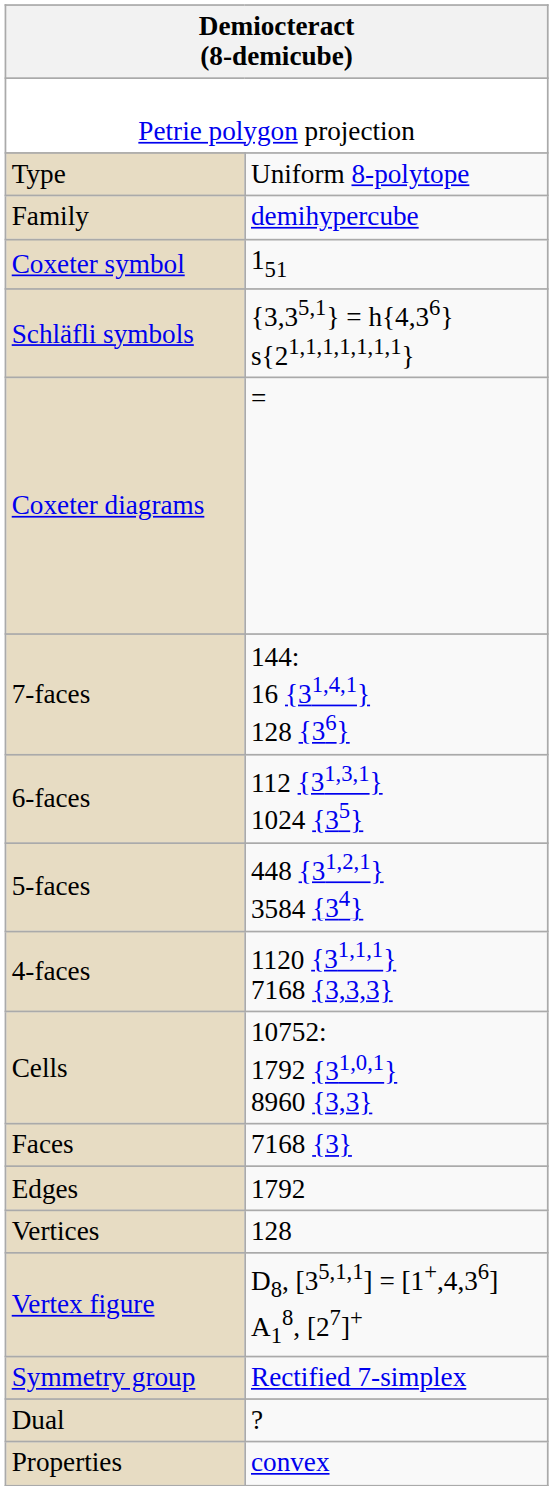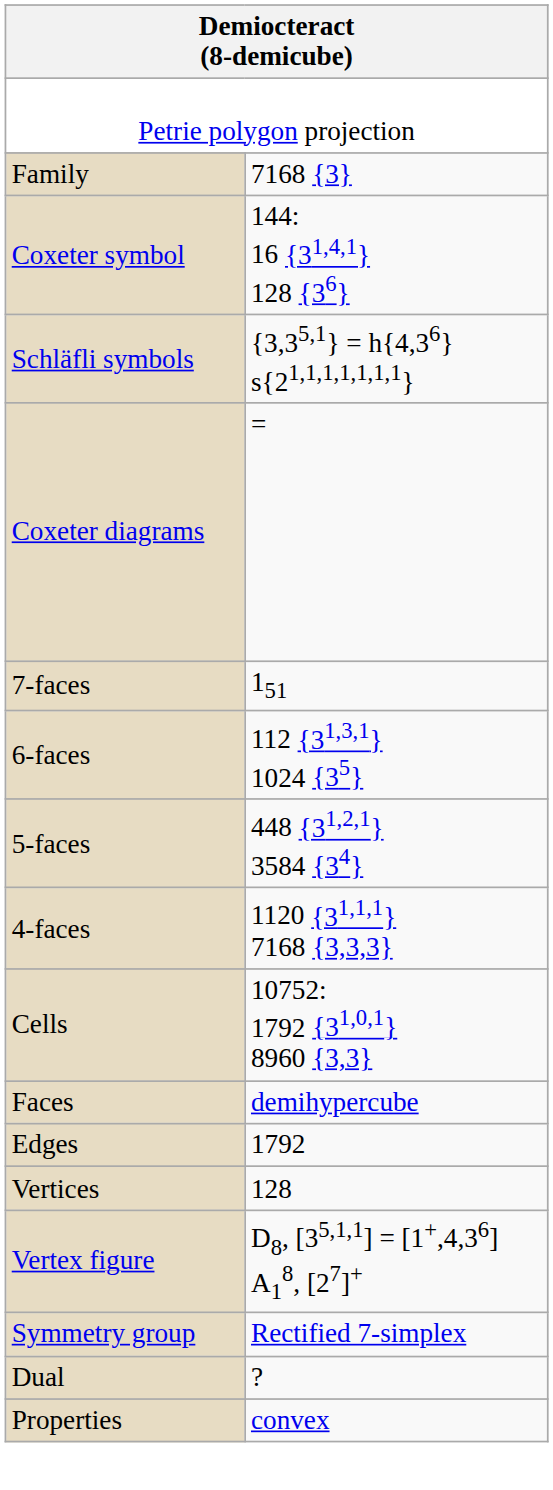- row: Type | Uniform 8-polytope
Family | column 2: demihypercube -> 7168 {3}
Coxeter symbol | column 2: 151 -> 144: 16 {31,4,1} 128 {36}
7-faces | column 2: 144: 16 {31,4,1} 128 {36} -> 151
Faces | column 2: 7168 {3} -> demihypercube
